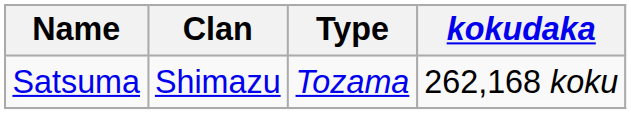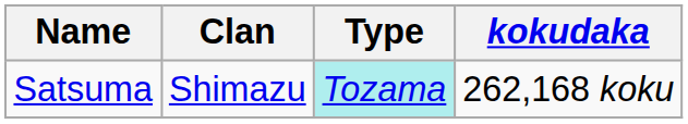Satsuma | Type: no background -> paleturquoise background
